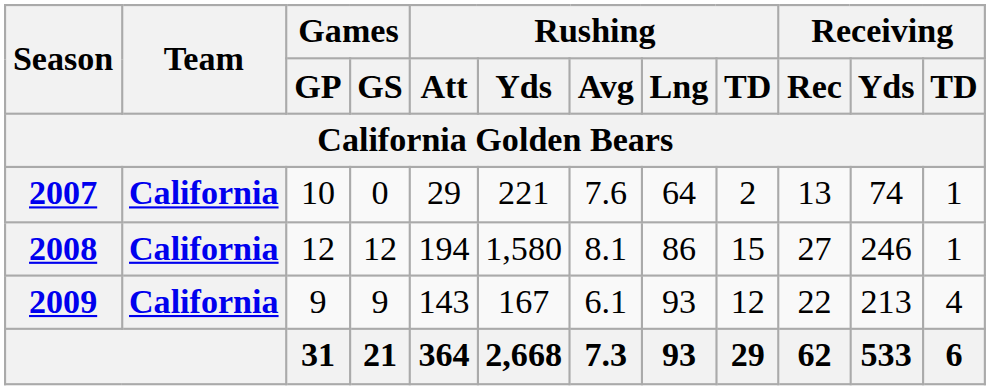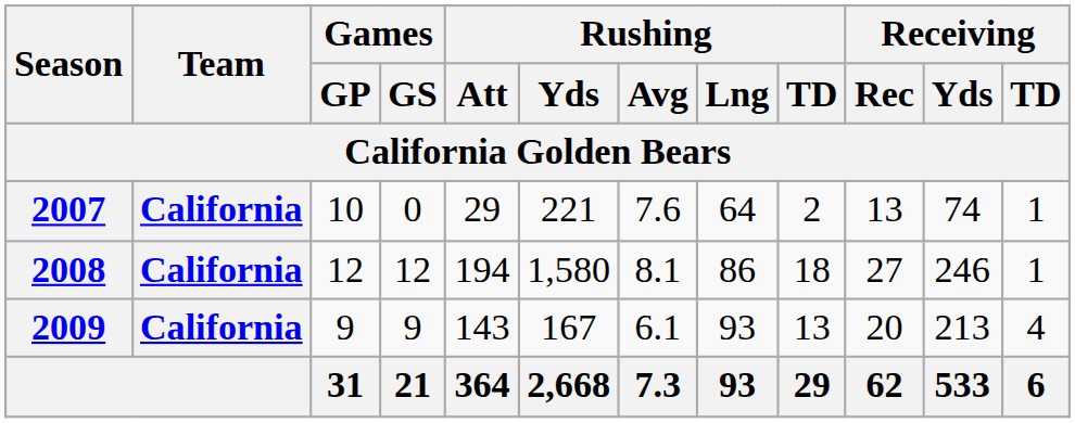2008 | Rushing / TD: 15 -> 18
2009 | Rushing / TD: 12 -> 13
2009 | Receiving / Rec: 22 -> 20
